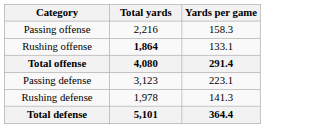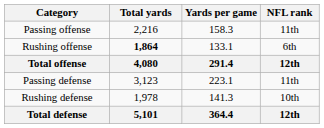+ column: NFL rank | 11th | 6th | 12th | 11th | 10th | 12th
